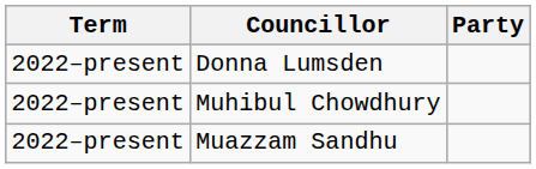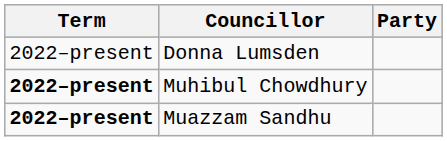Muhibul Chowdhury | Term: normal -> bold
Muazzam Sandhu | Term: normal -> bold
